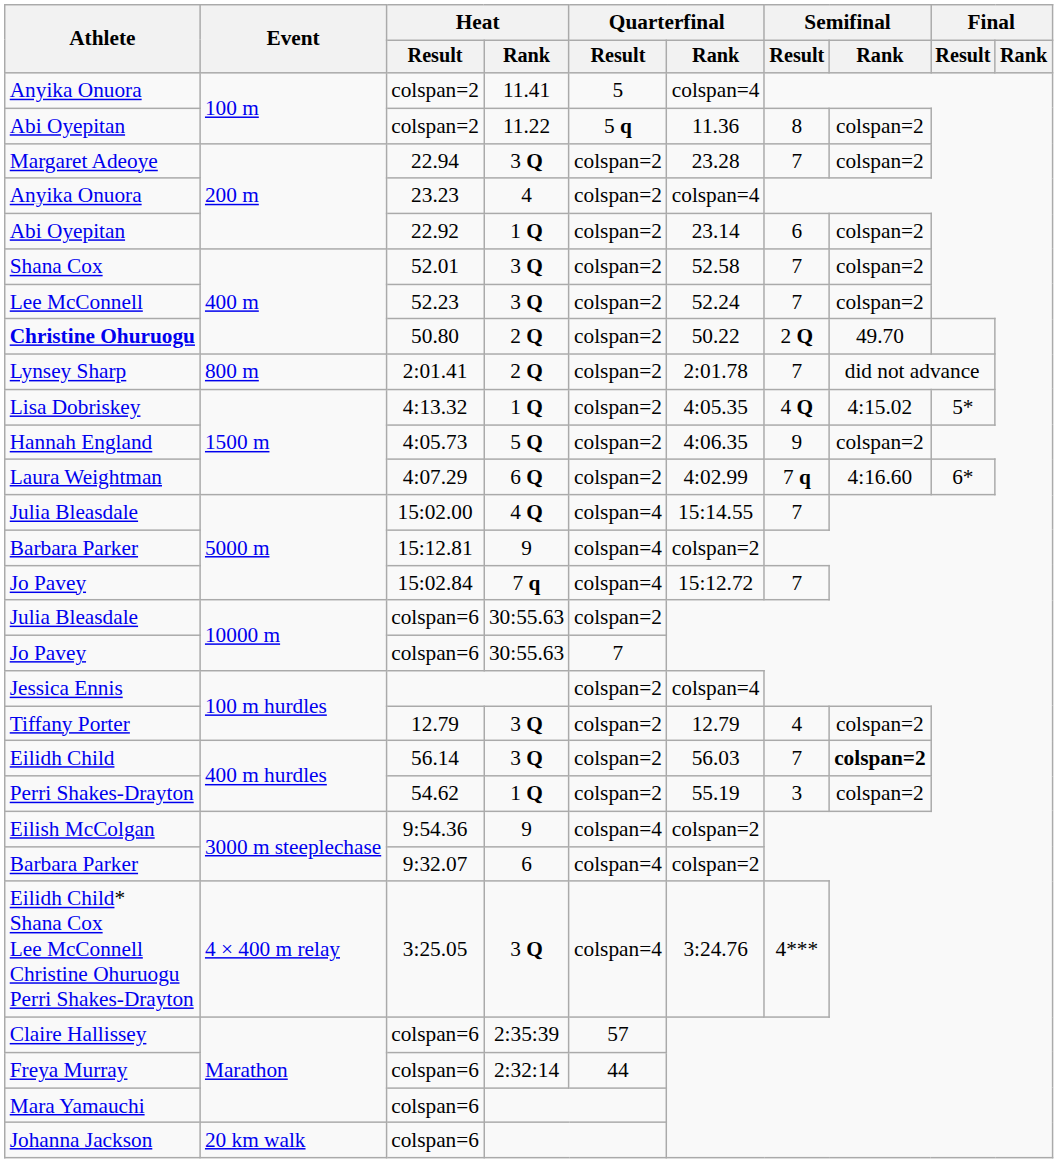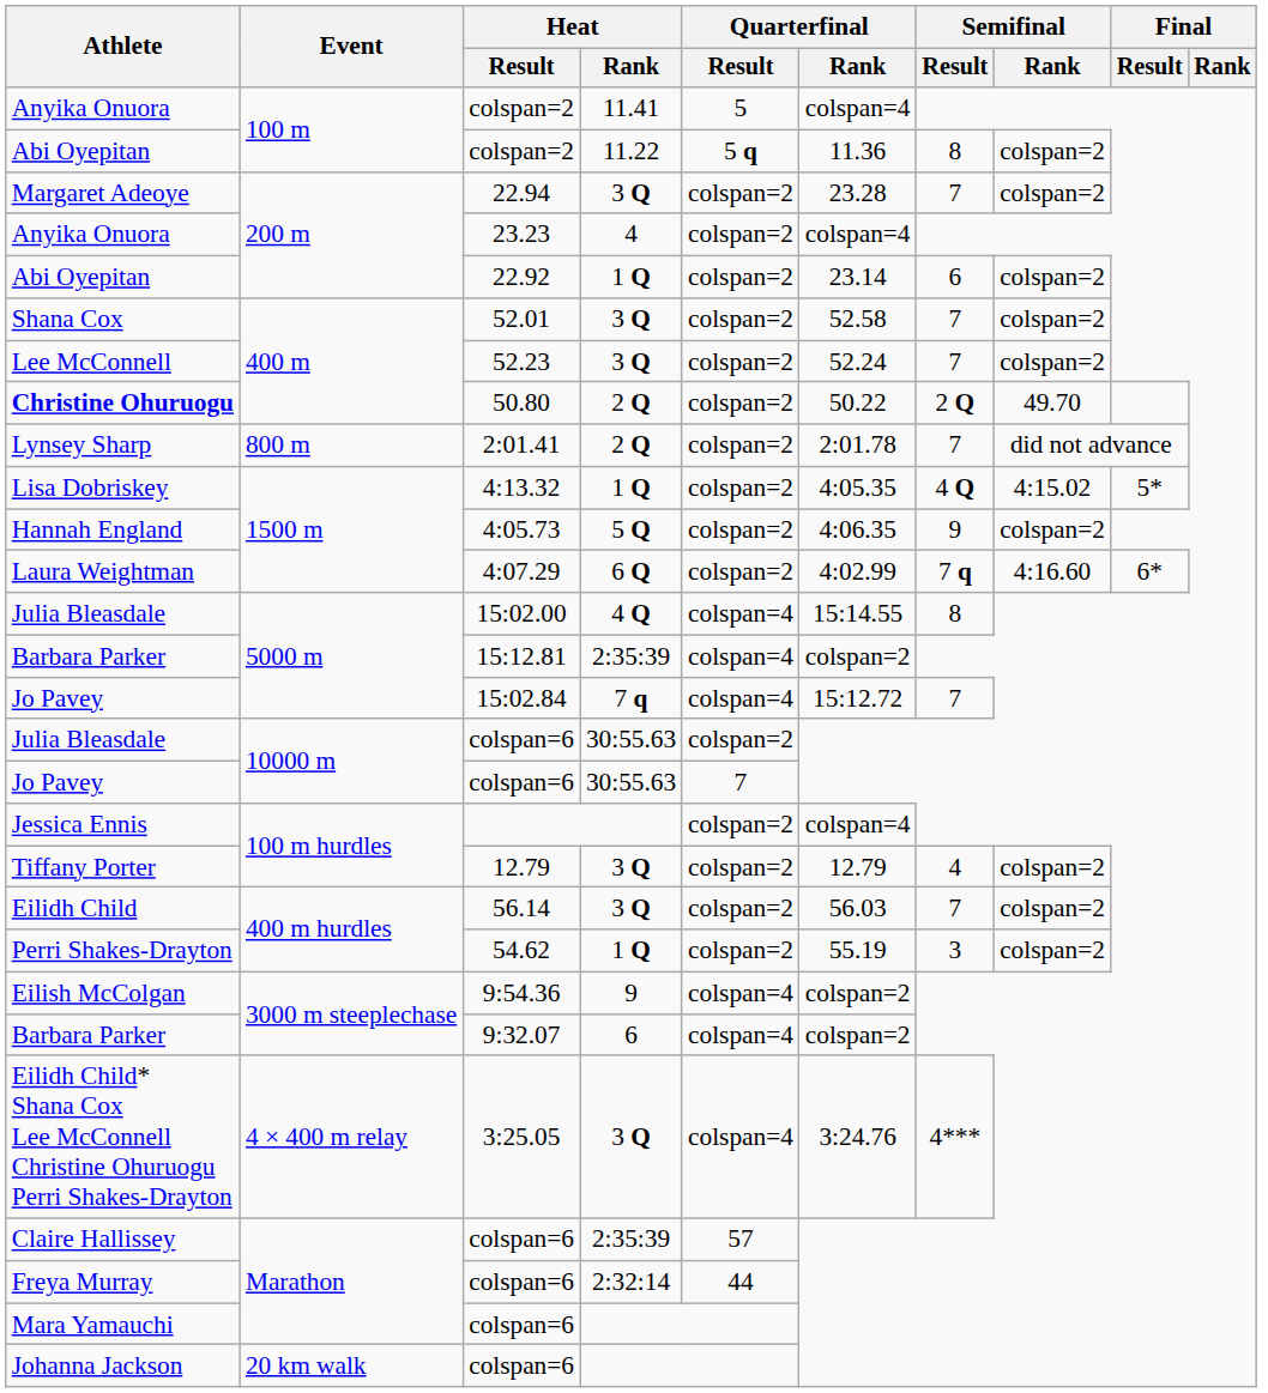Julia Bleasdale / 15:02.00 | Semifinal / Result: 7 -> 8
Barbara Parker / 15:12.81 | Heat / Rank: 9 -> 2:35:39
Eilidh Child | Semifinal / Rank: bold -> normal
